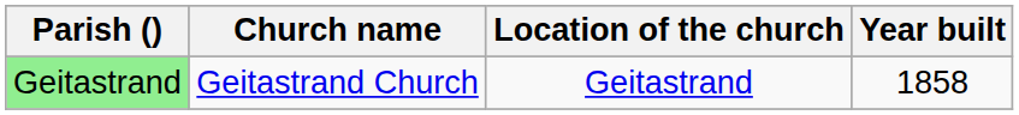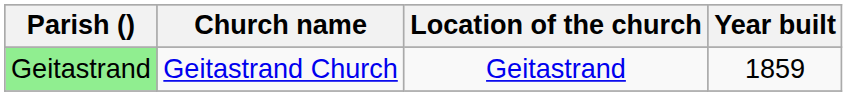row 2 | Year built: 1858 -> 1859
